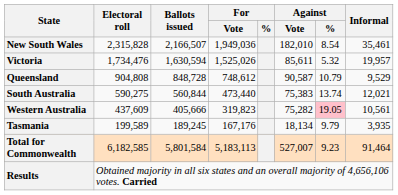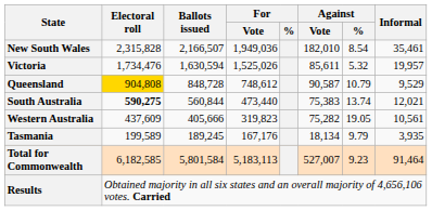Queensland | Electoral roll: no background -> gold background
South Australia | Electoral roll: normal -> bold
Western Australia | Against / %: pink background -> no background
